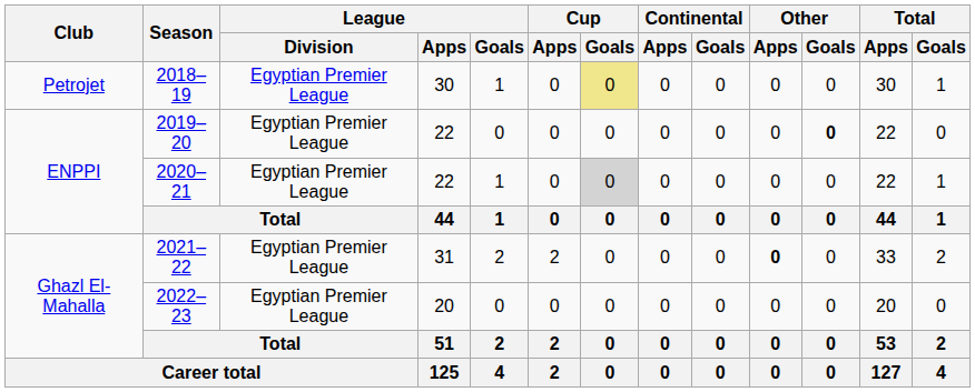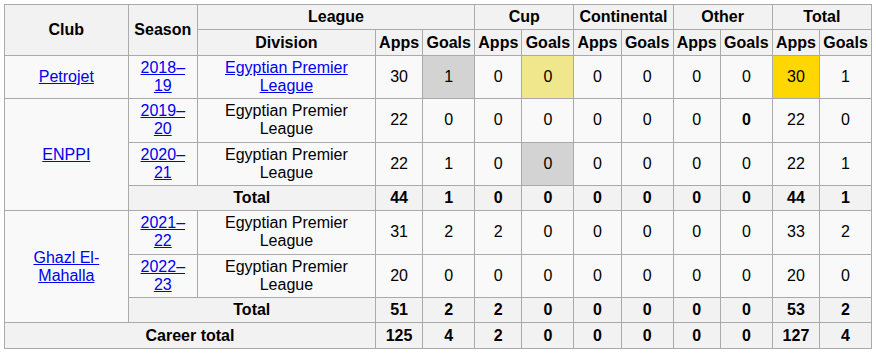2018–19 | League / Goals: no background -> lightgrey background
2018–19 | Total / Apps: no background -> gold background
2021–22 | Other / Apps: bold -> normal
